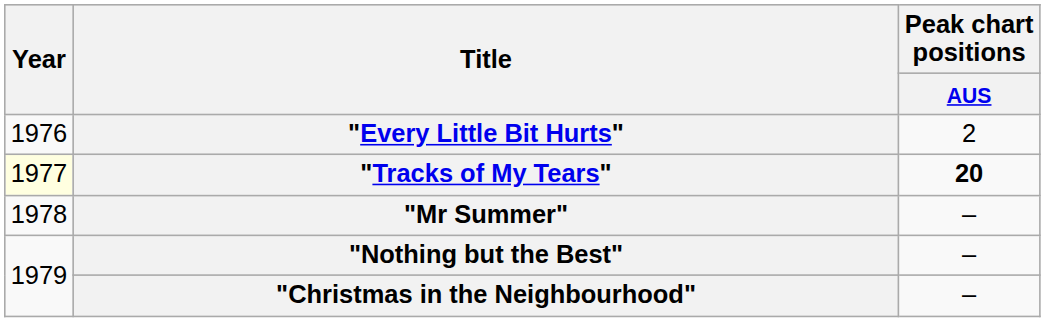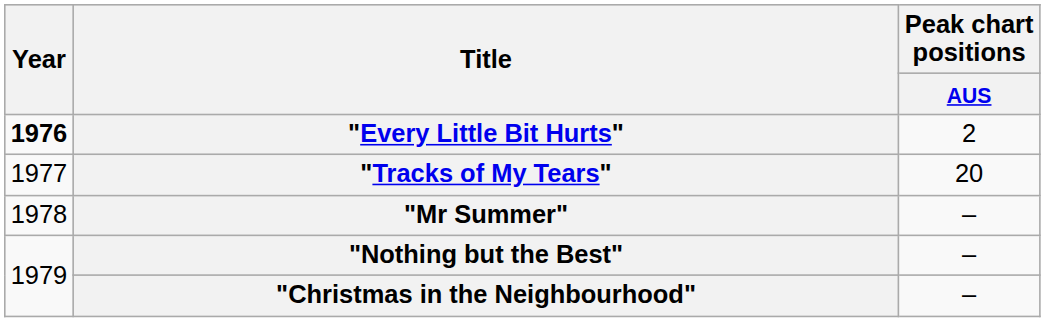"Every Little Bit Hurts" | Year: normal -> bold
"Tracks of My Tears" | Year: lightyellow background -> no background
"Tracks of My Tears" | Peak chart positions / AUS: bold -> normal
